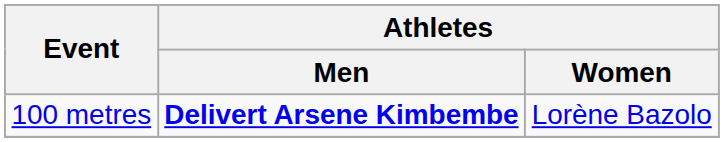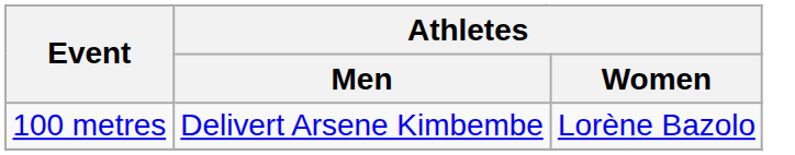100 metres | Athletes / Men: bold -> normal
